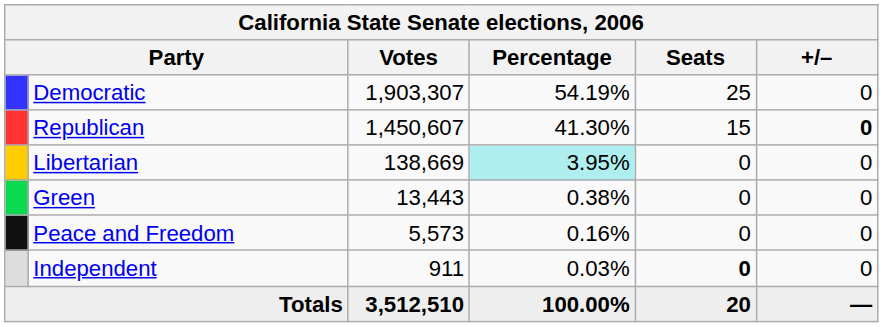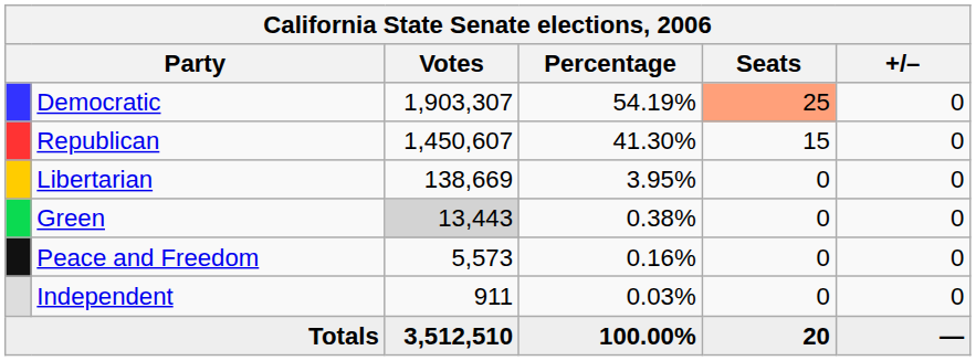Democratic | Seats: no background -> lightsalmon background
Republican | +/–: bold -> normal
Libertarian | Percentage: paleturquoise background -> no background
Green | Votes: no background -> lightgrey background
Independent | Seats: bold -> normal
